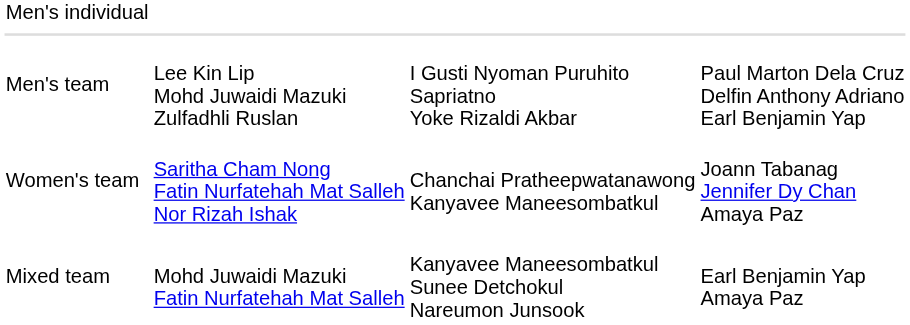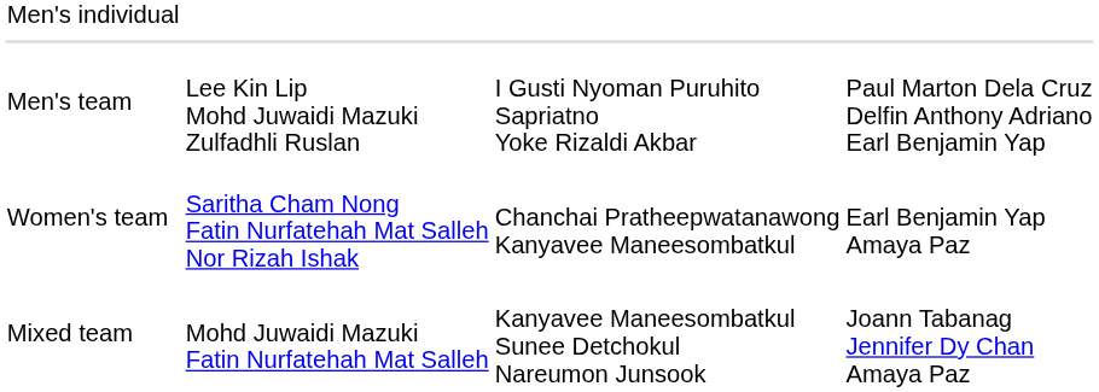Women's team | column 4: Joann Tabanag Jennifer Dy Chan Amaya Paz -> Earl Benjamin Yap Amaya Paz
Mixed team | column 4: Earl Benjamin Yap Amaya Paz -> Joann Tabanag Jennifer Dy Chan Amaya Paz
